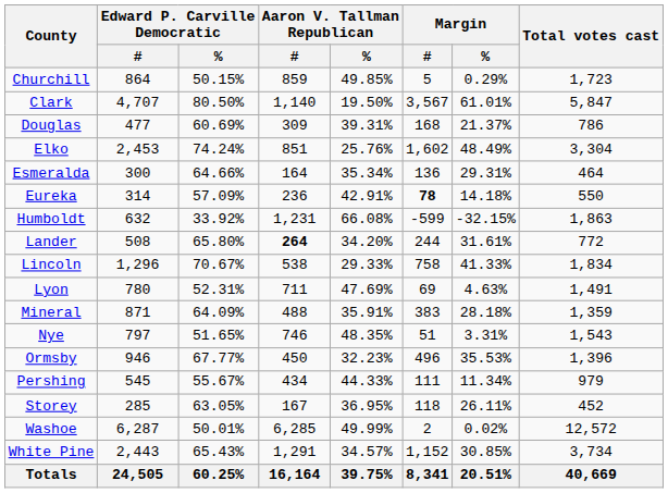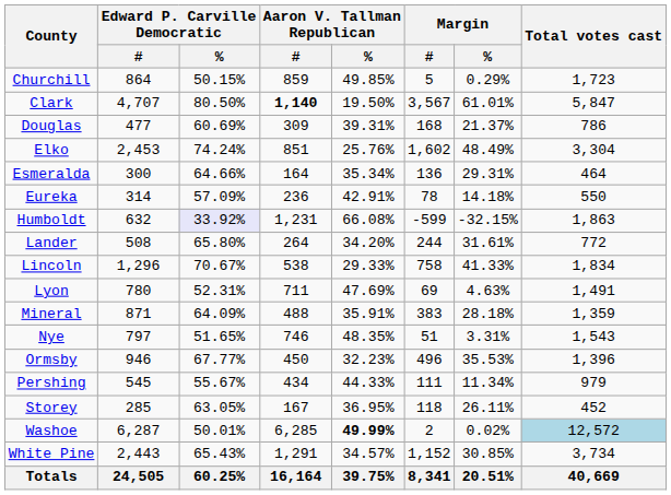Clark | Aaron V. Tallman Republican / #: normal -> bold
Eureka | Margin / #: bold -> normal
Humboldt | Edward P. Carville Democratic / %: no background -> lavender background
Lander | Aaron V. Tallman Republican / #: bold -> normal
Washoe | Aaron V. Tallman Republican / %: normal -> bold
Washoe | Total votes cast: no background -> lightblue background
